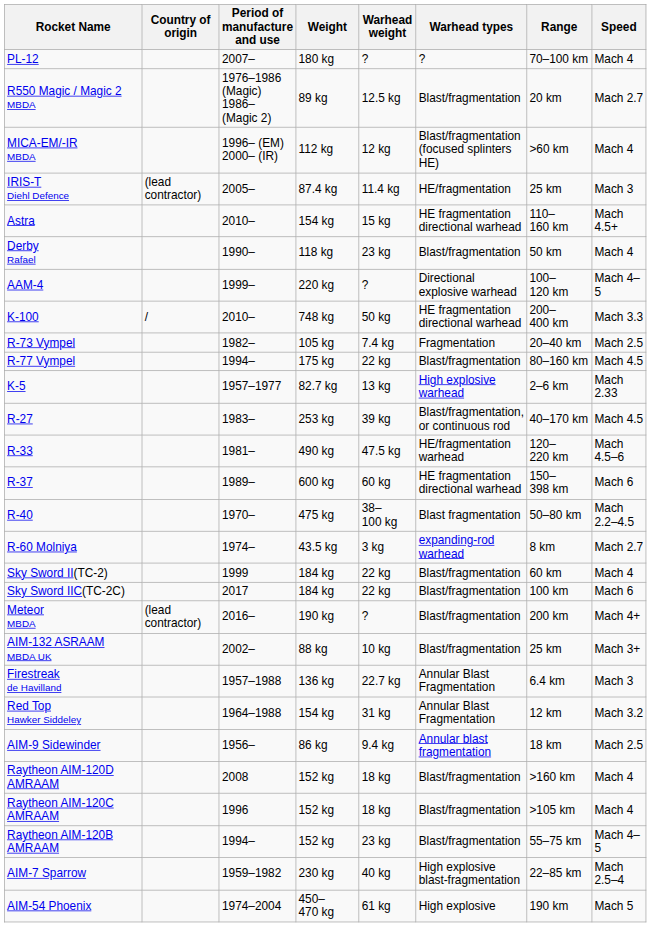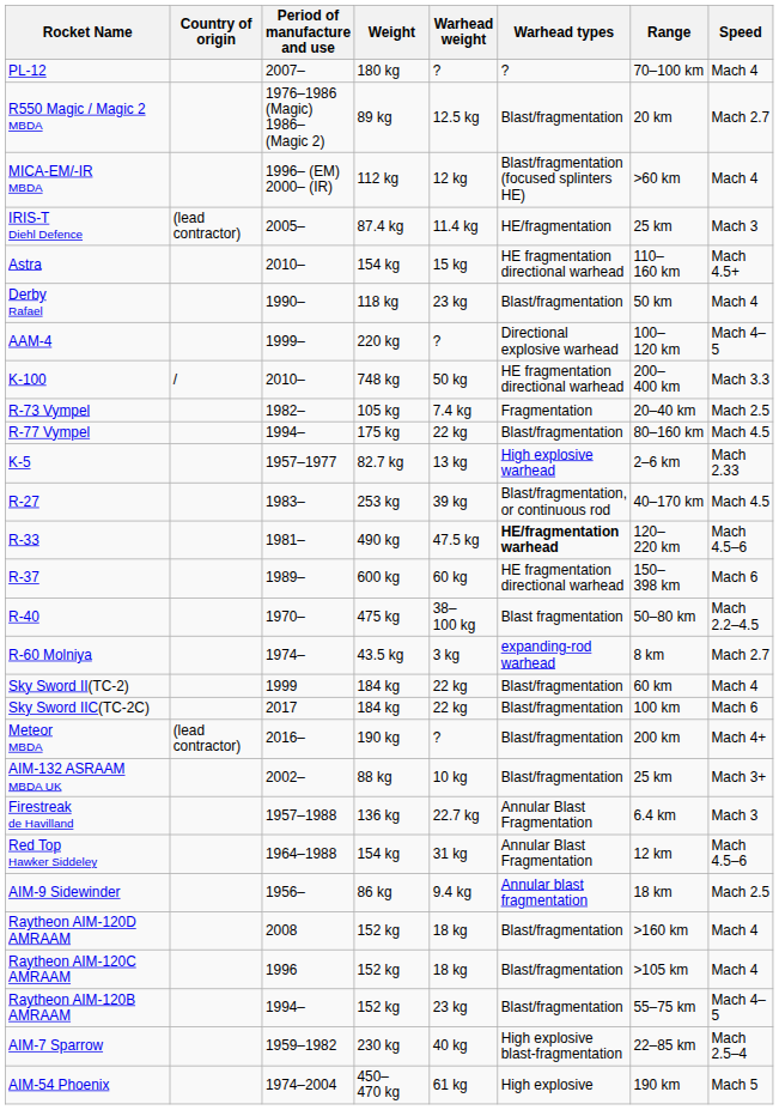R-33 | Warhead types: normal -> bold
Red Top Hawker Siddeley | Speed: Mach 3.2 -> Mach 4.5–6
